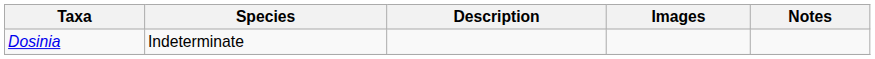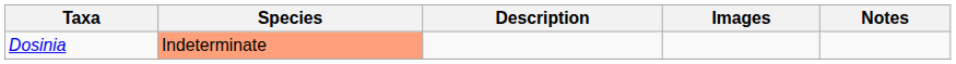Dosinia | Species: no background -> lightsalmon background
